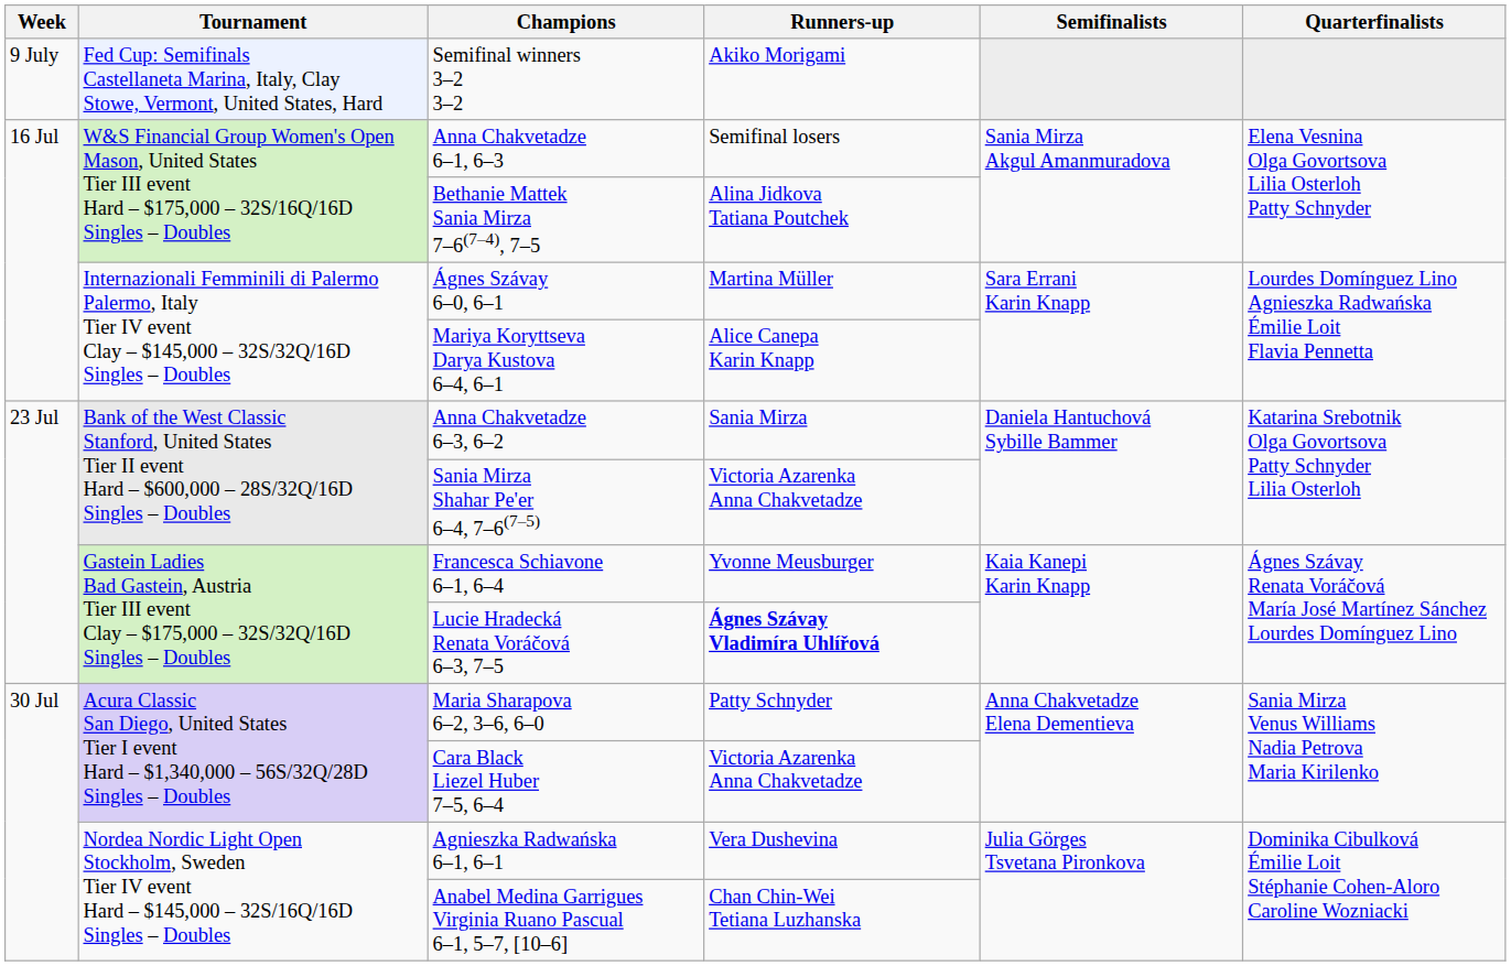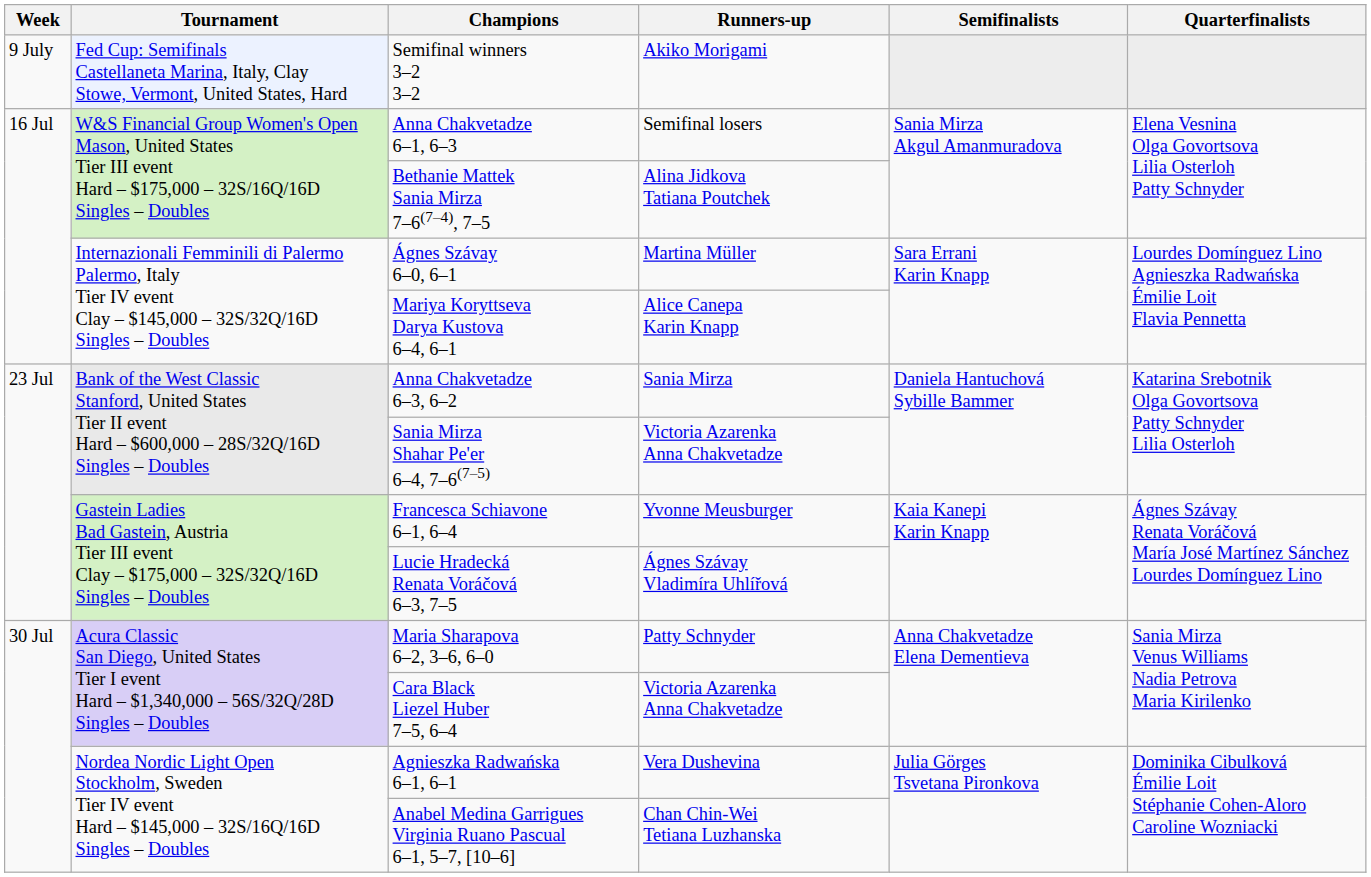Lucie Hradecká Renata Voráčová 6–3, 7–5 | Runners-up: bold -> normal
